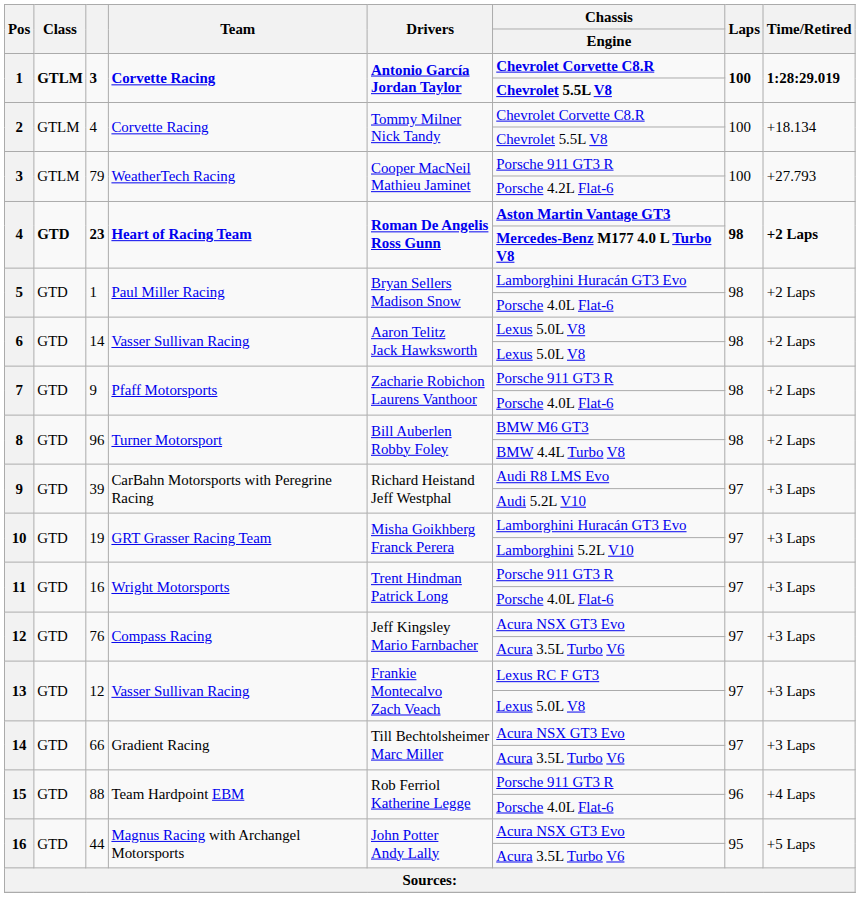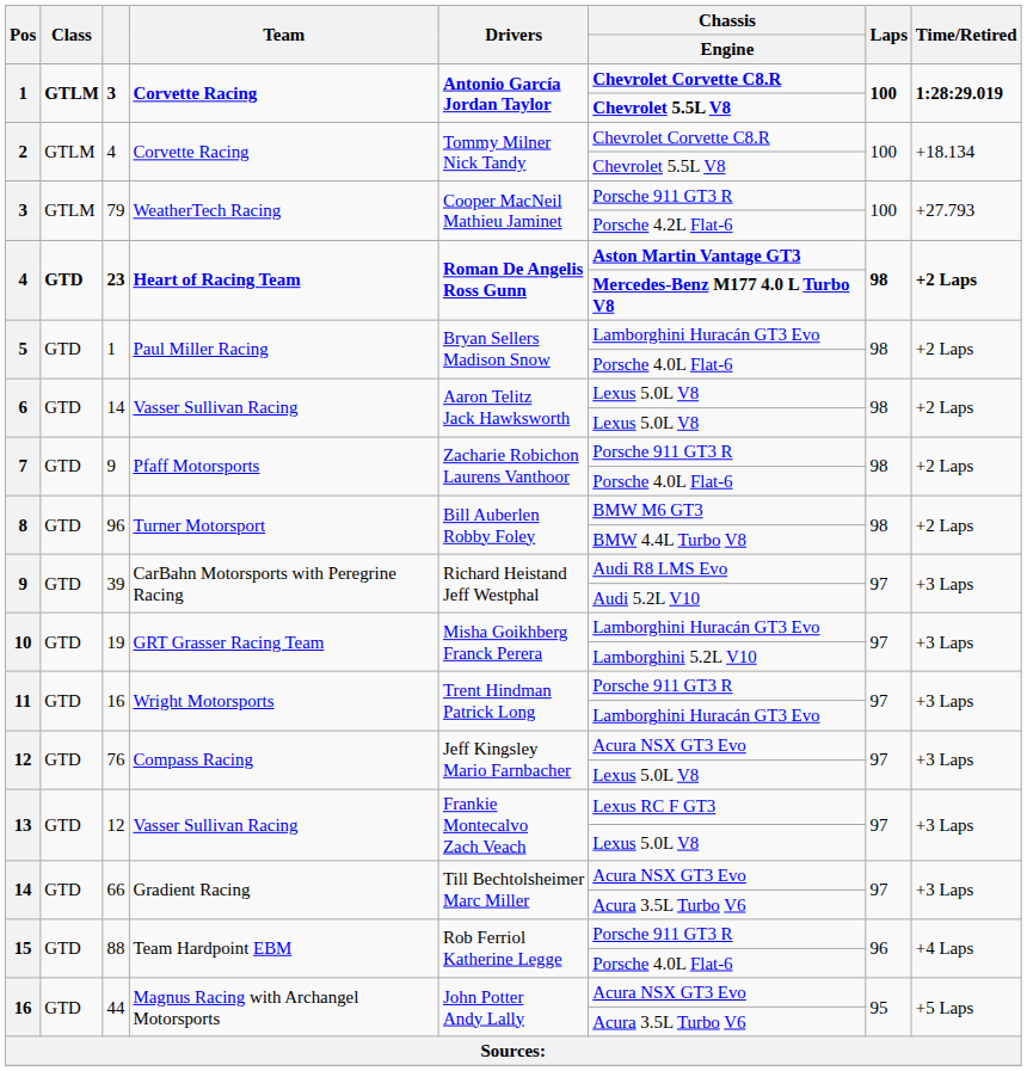row 24 | Chassis / Engine: Porsche 4.0L Flat-6 -> Lamborghini Huracán GT3 Evo
row 26 | Chassis / Engine: Acura 3.5L Turbo V6 -> Lexus 5.0L V8
